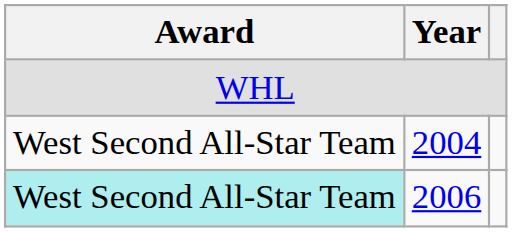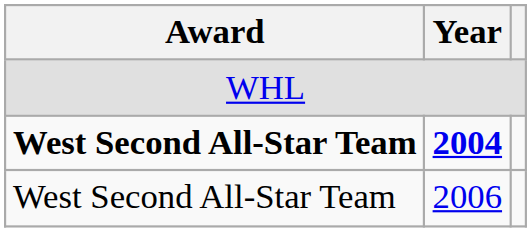2004 | Award: normal -> bold
2004 | Year: normal -> bold
2006 | Award: paleturquoise background -> no background
